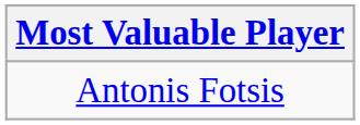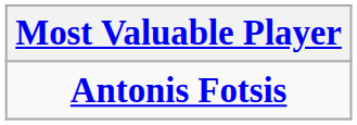row 2 | column 1: normal -> bold
